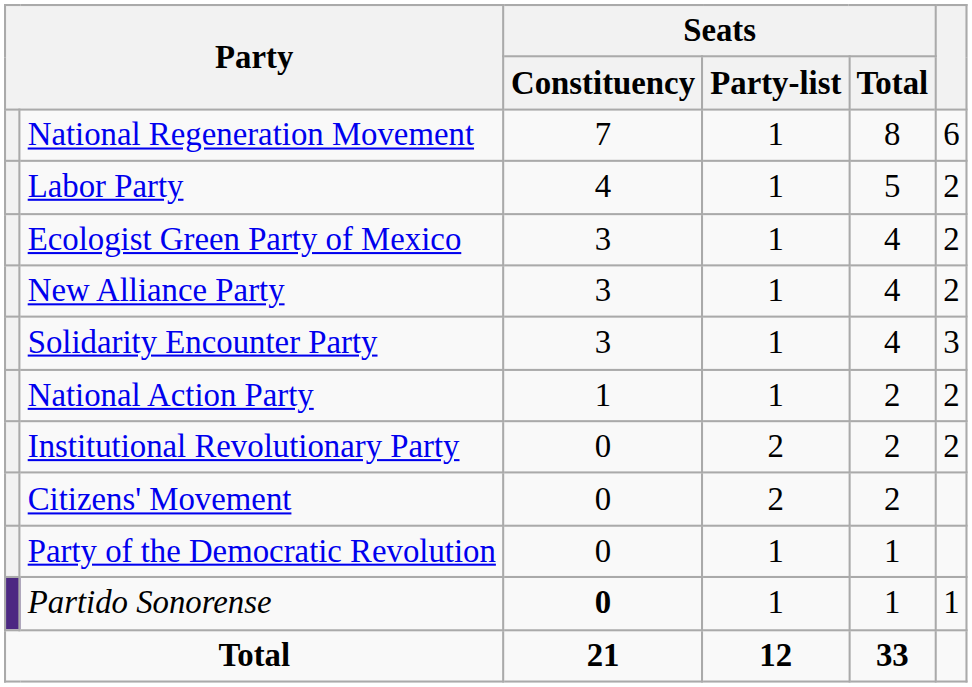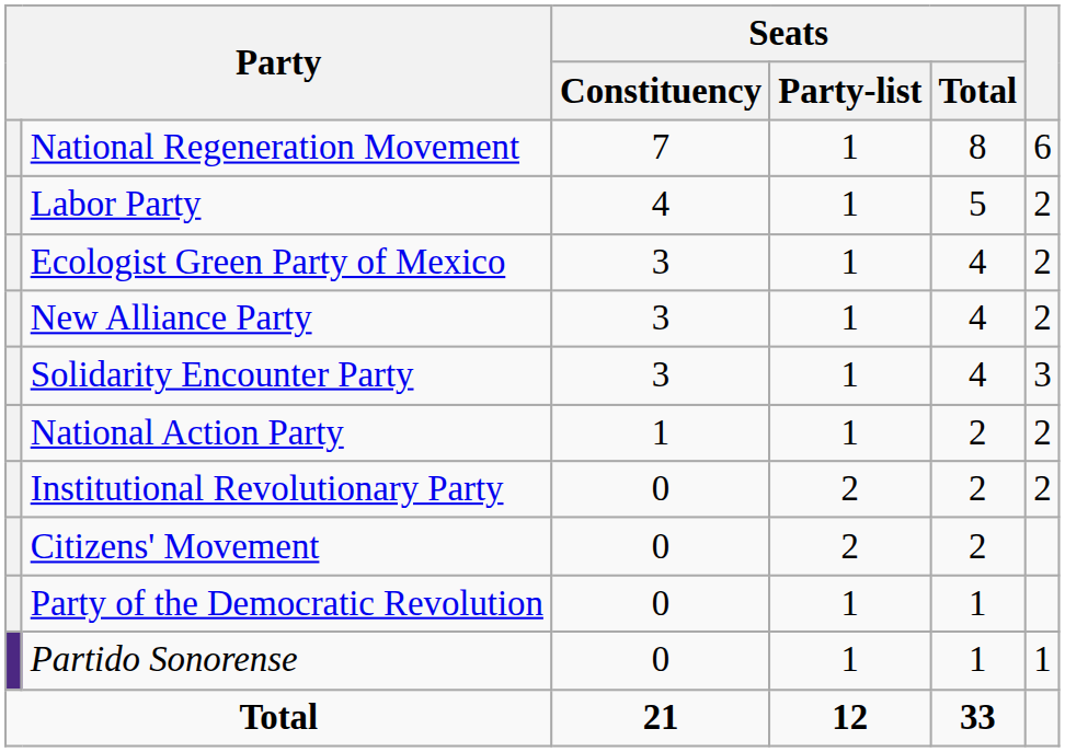Partido Sonorense | Seats / Constituency: bold -> normal
